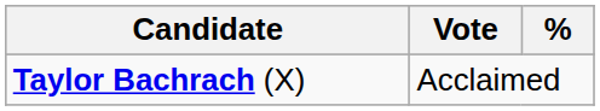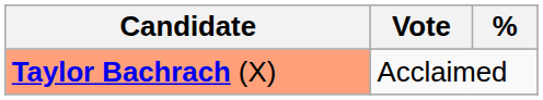Taylor Bachrach (X) | Candidate: no background -> lightsalmon background
